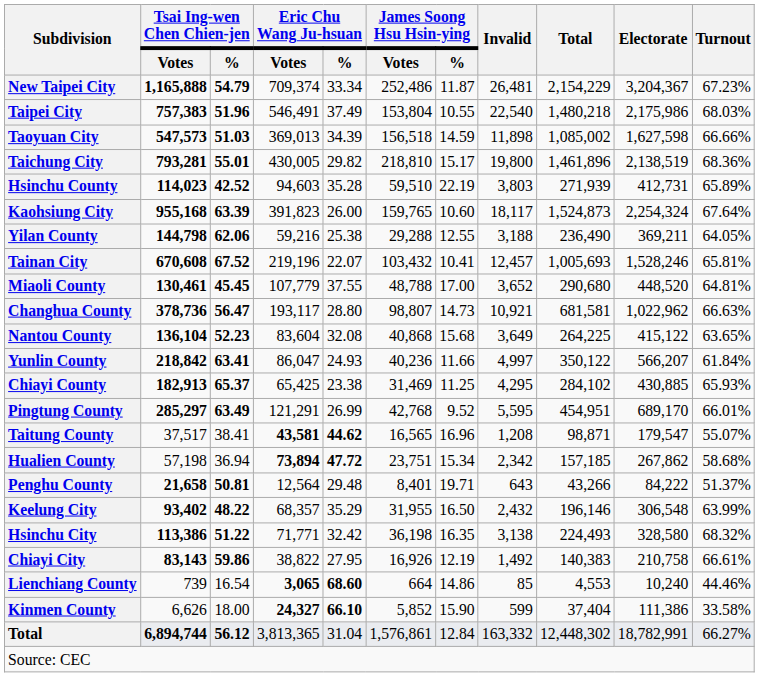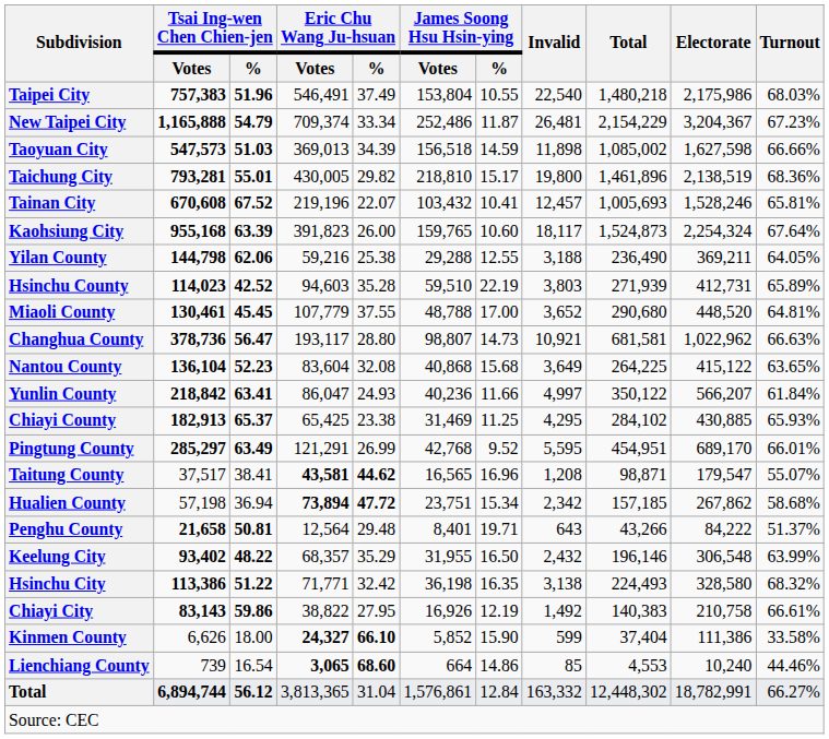rows swapped: New Taipei City <-> Taipei City
rows swapped: Tainan City <-> Hsinchu County
rows swapped: Kinmen County <-> Lienchiang County
